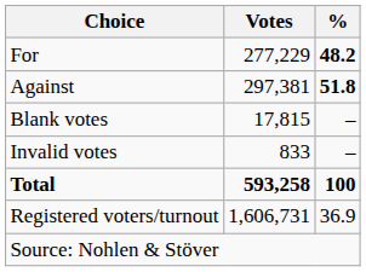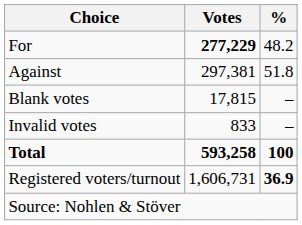For | Votes: normal -> bold
For | %: bold -> normal
Against | %: bold -> normal
Registered voters/turnout | %: normal -> bold
